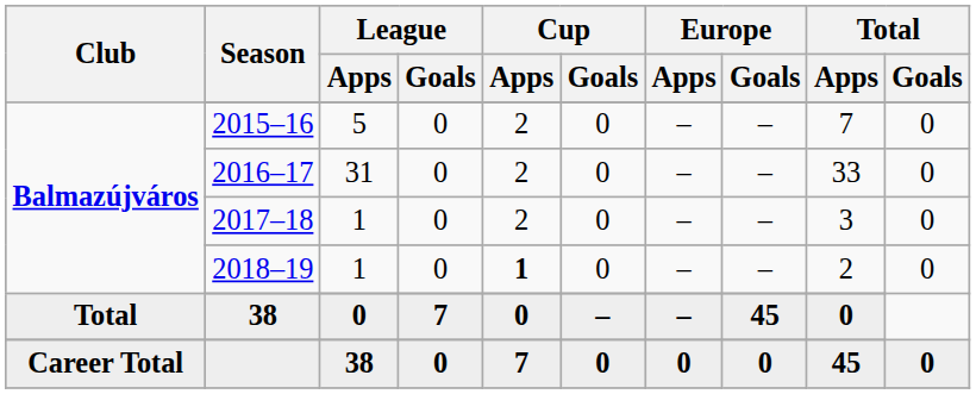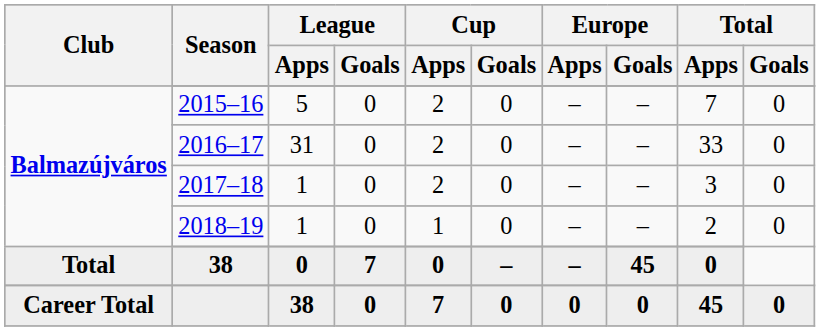2018–19 | Cup / Apps: bold -> normal
